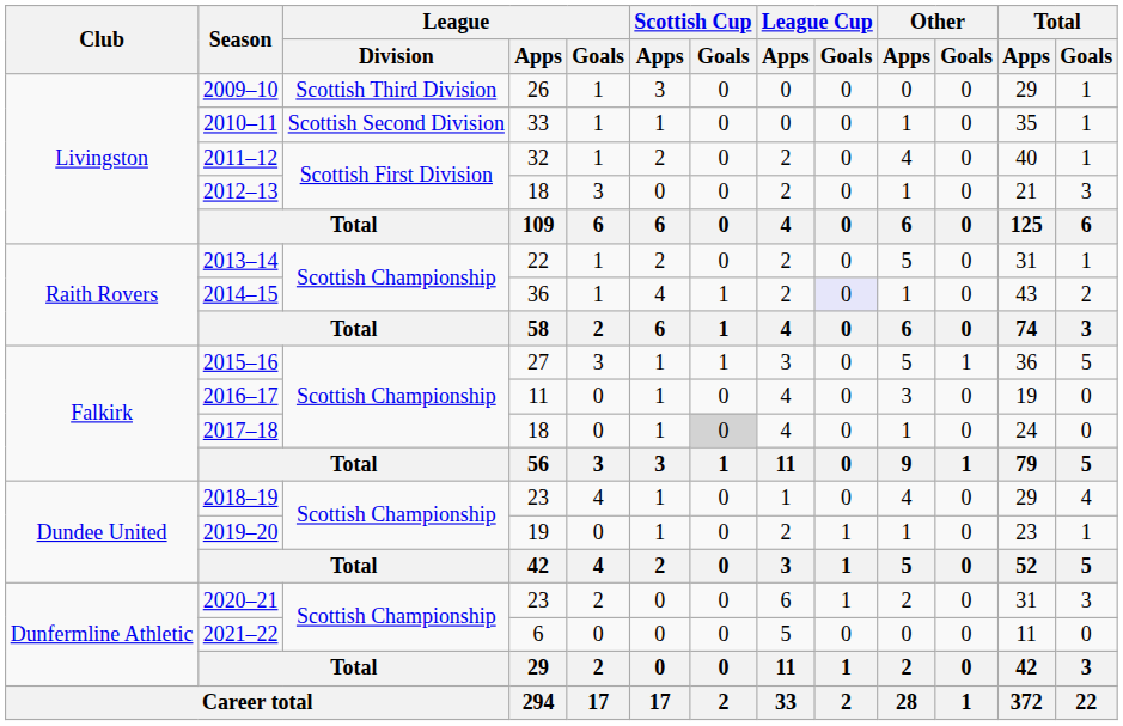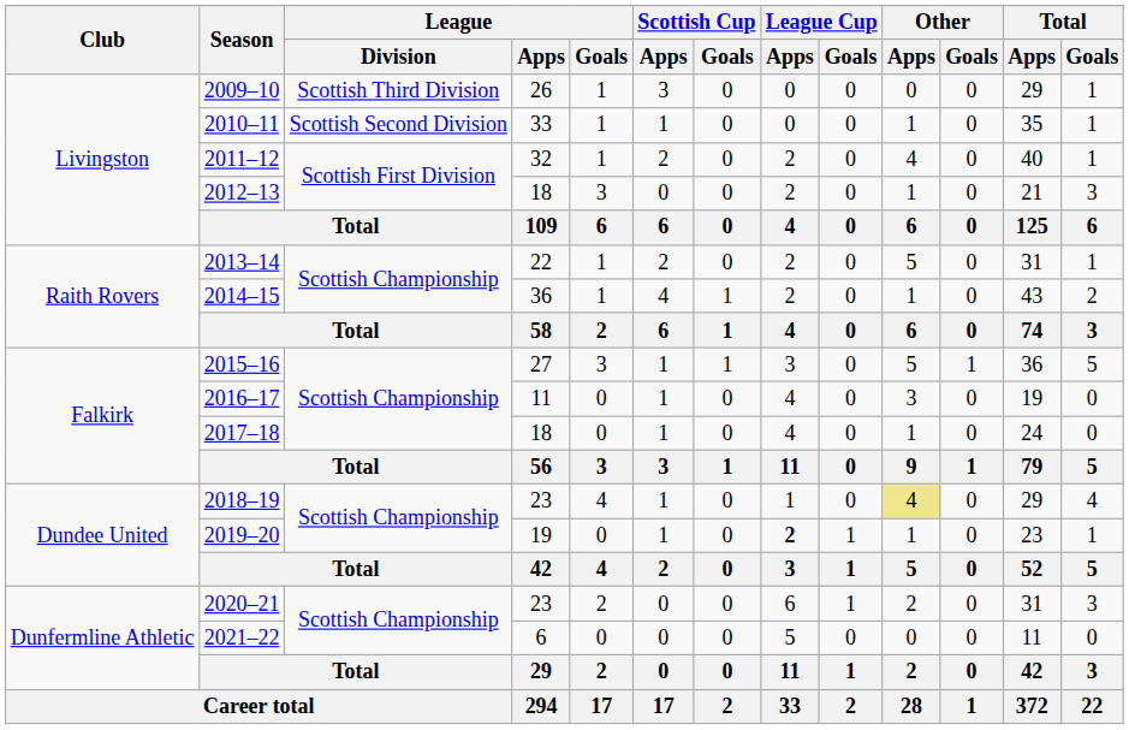2014–15 | League Cup / Goals: lavender background -> no background
2017–18 | Scottish Cup / Goals: lightgrey background -> no background
2018–19 | Other / Apps: no background -> khaki background
2019–20 | League Cup / Apps: normal -> bold
